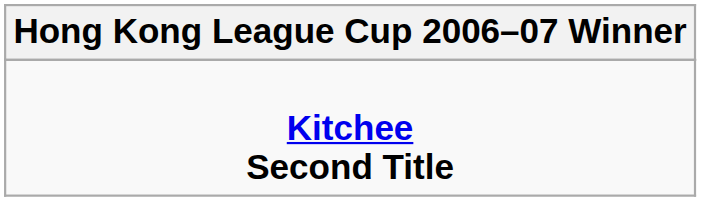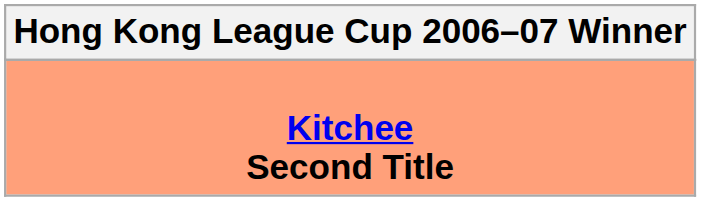row 2 | column 1: no background -> lightsalmon background
